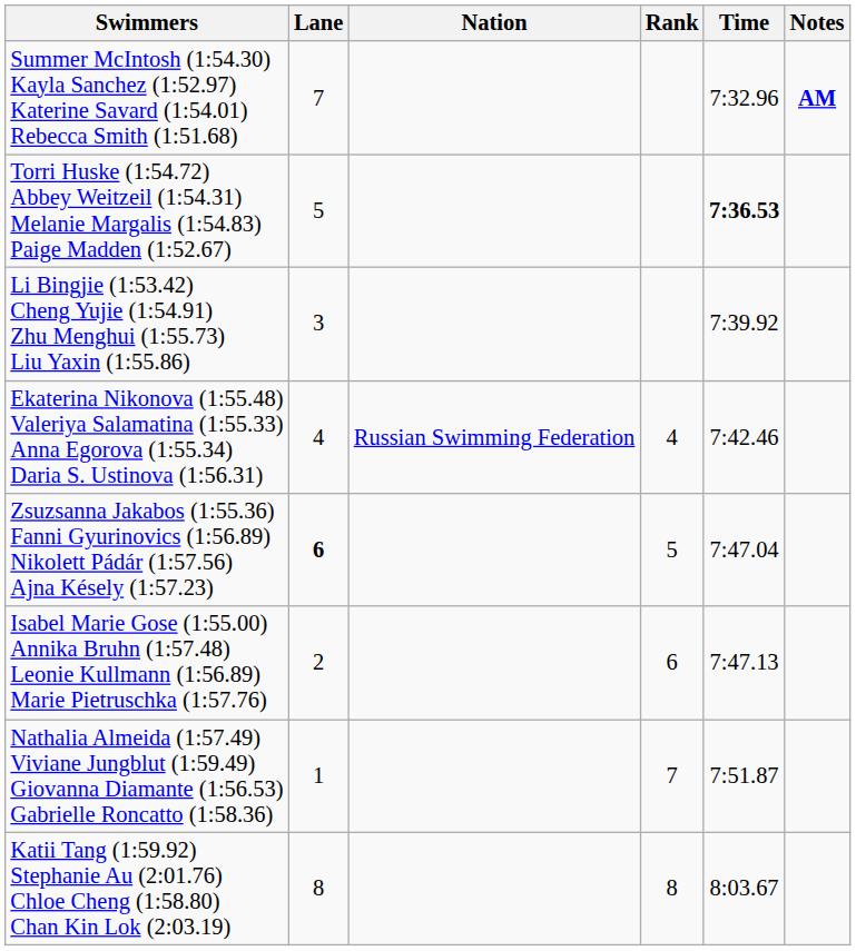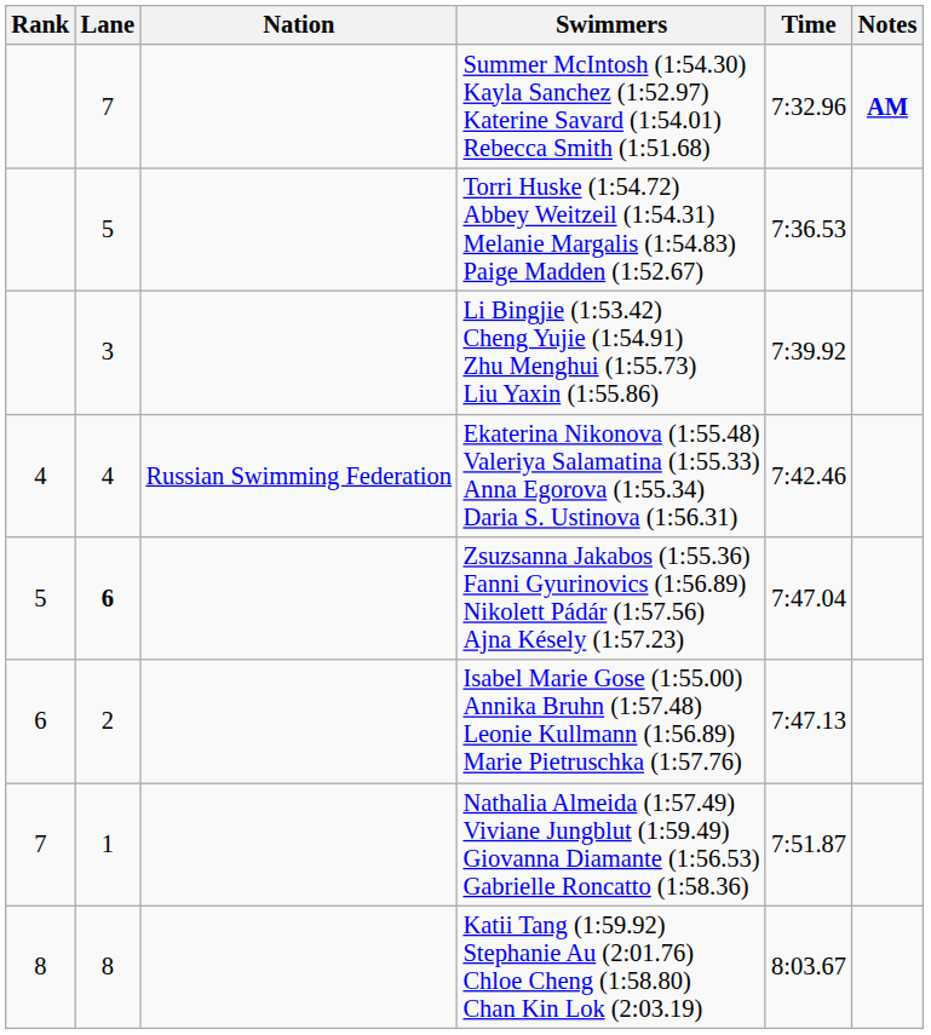columns swapped: Rank <-> Swimmers
row 3 | Time: bold -> normal
